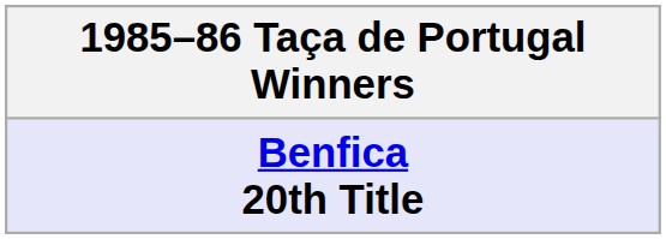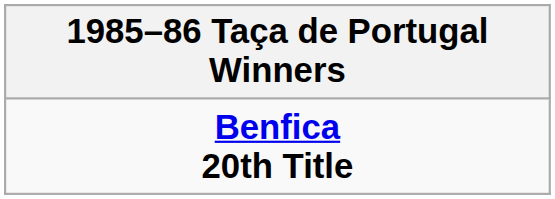row 2 | column 1: lavender background -> no background
